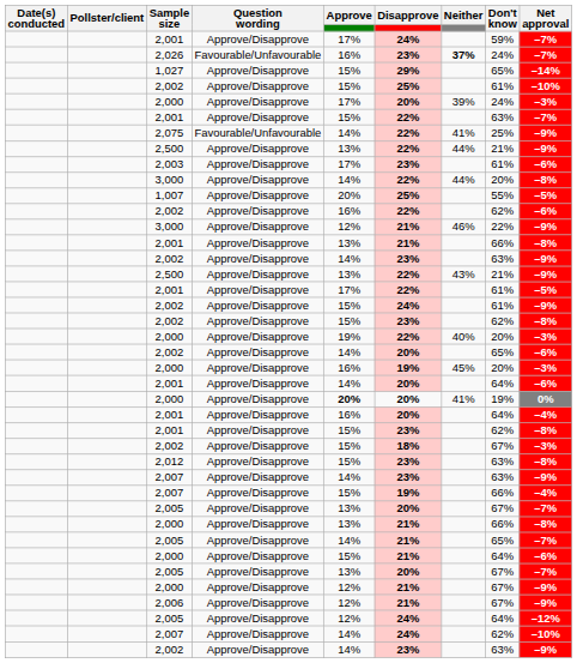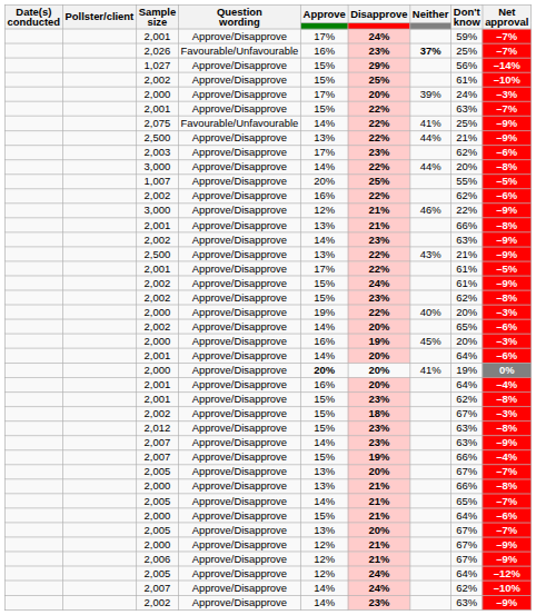2,026 | Don't know: 24% -> 25%
1,027 | Don't know: 65% -> 56%
2,003 | Don't know: 61% -> 62%
